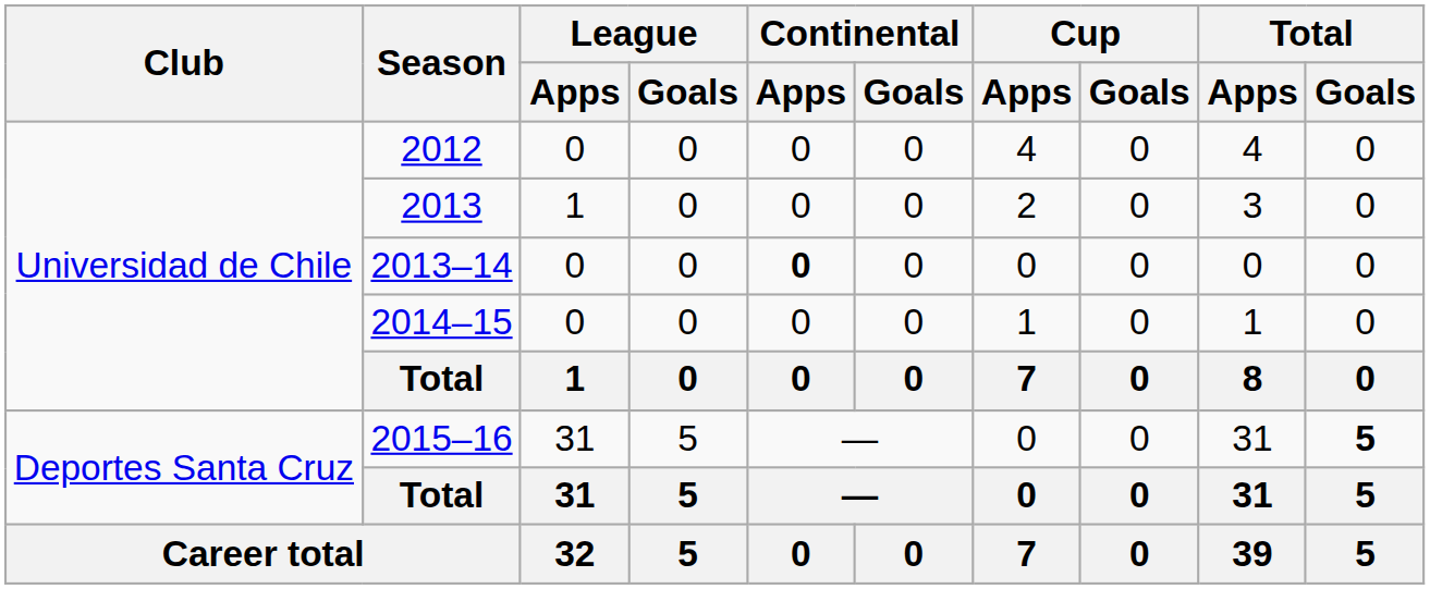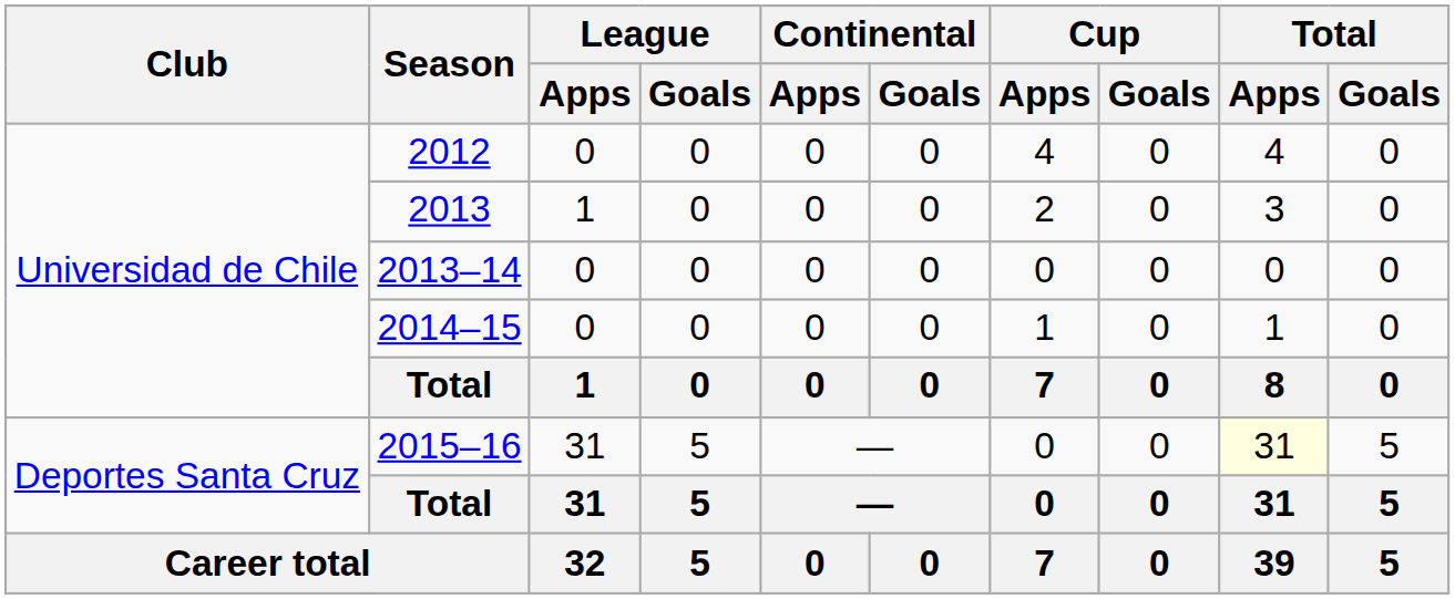2013–14 | Continental / Apps: bold -> normal
2015–16 | Total / Apps: no background -> lightyellow background
2015–16 | Total / Goals: bold -> normal
